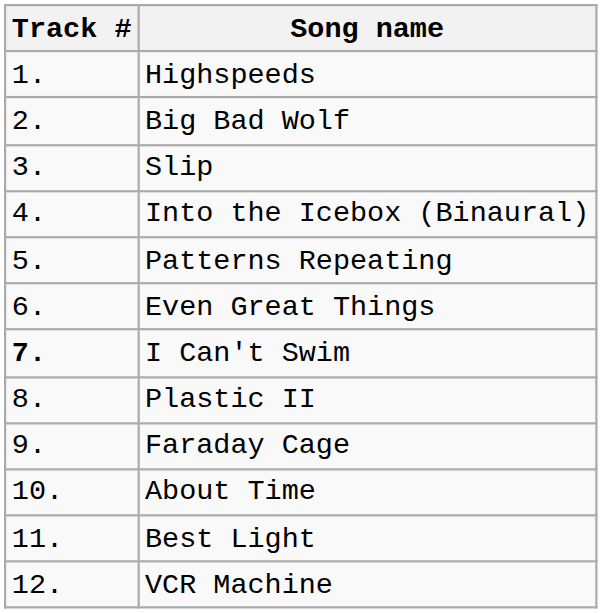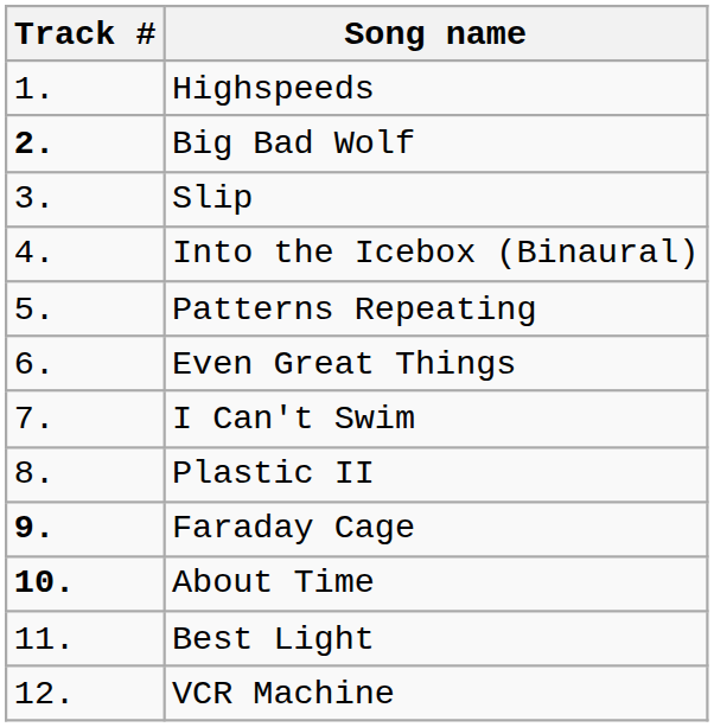Big Bad Wolf | Track #: normal -> bold
I Can't Swim | Track #: bold -> normal
Faraday Cage | Track #: normal -> bold
About Time | Track #: normal -> bold
